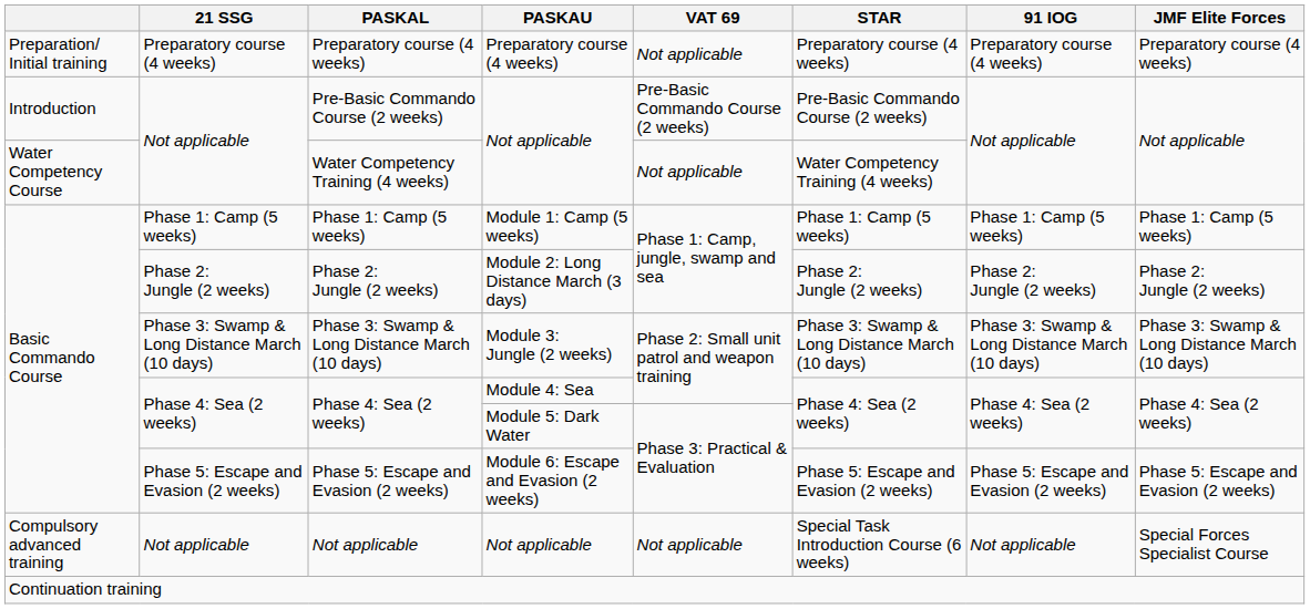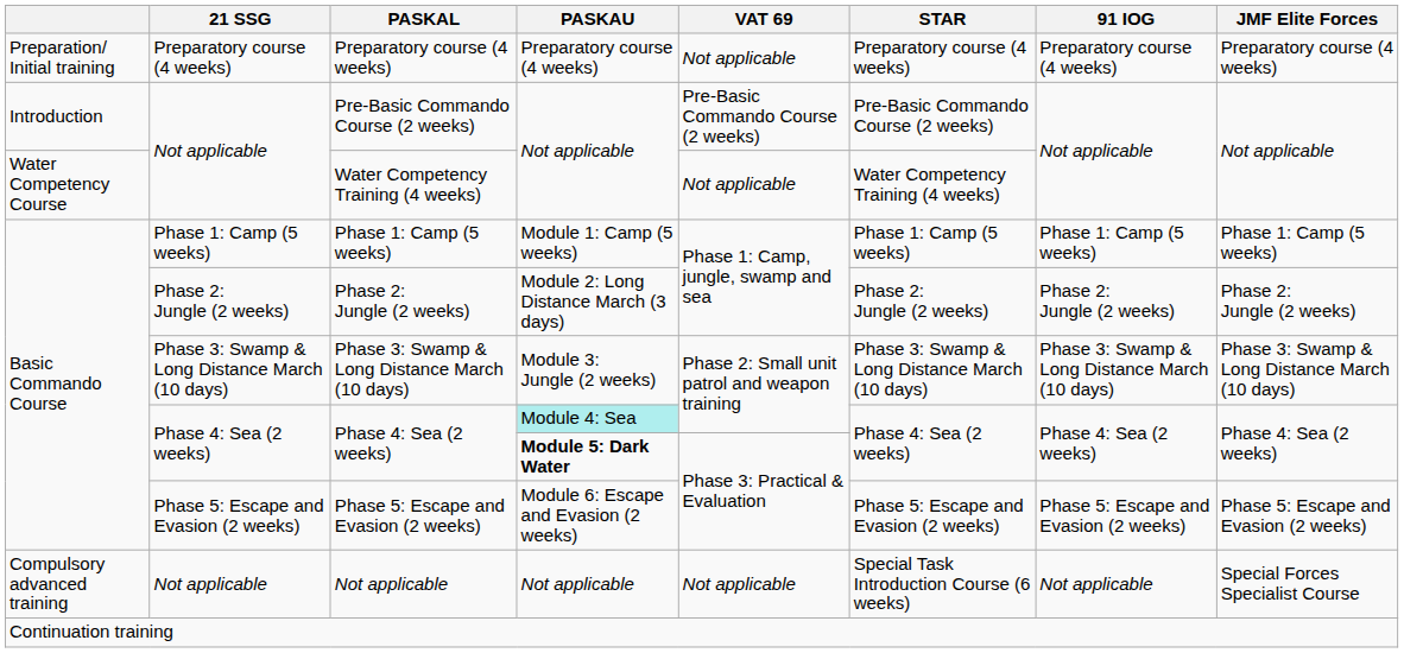Phase 4: Sea (2 weeks) / Module 4: Sea | PASKAU: no background -> paleturquoise background
Phase 4: Sea (2 weeks) / Module 5: Dark Water | PASKAU: normal -> bold
